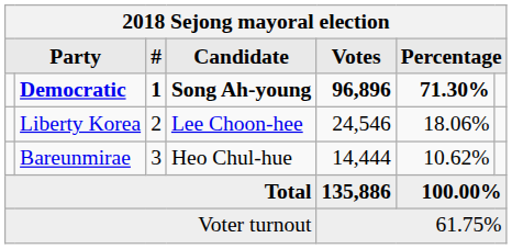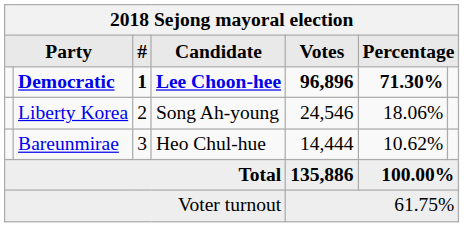Democratic | Candidate: Song Ah-young -> Lee Choon-hee
Liberty Korea | Candidate: Lee Choon-hee -> Song Ah-young
